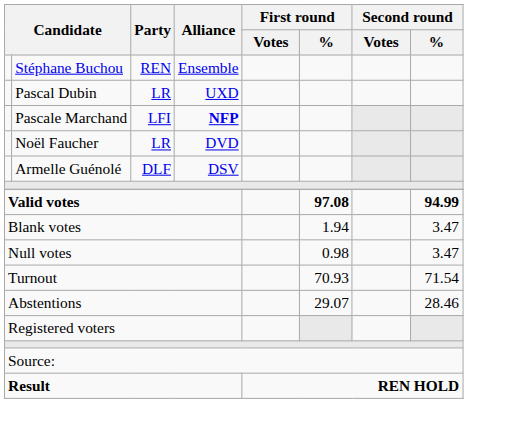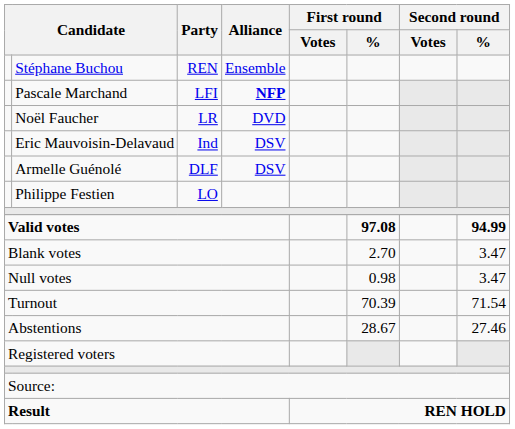- row: Pascal Dubin | LR | UXD
+ row: Eric Mauvoisin-Delavaud | Ind | DSV
+ row: Philippe Festien | LO
Blank votes | First round / %: 1.94 -> 2.70
Turnout | First round / %: 70.93 -> 70.39
Abstentions | First round / %: 29.07 -> 28.67
Abstentions | Second round / %: 28.46 -> 27.46
